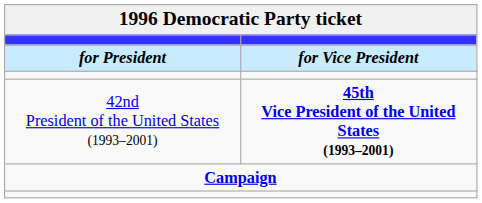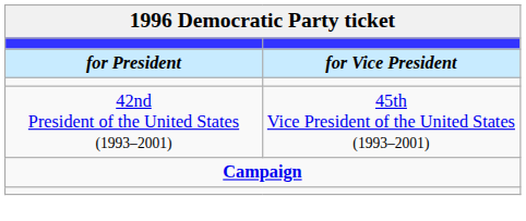42nd President of the United States (1993–2001) | column 2: bold -> normal
